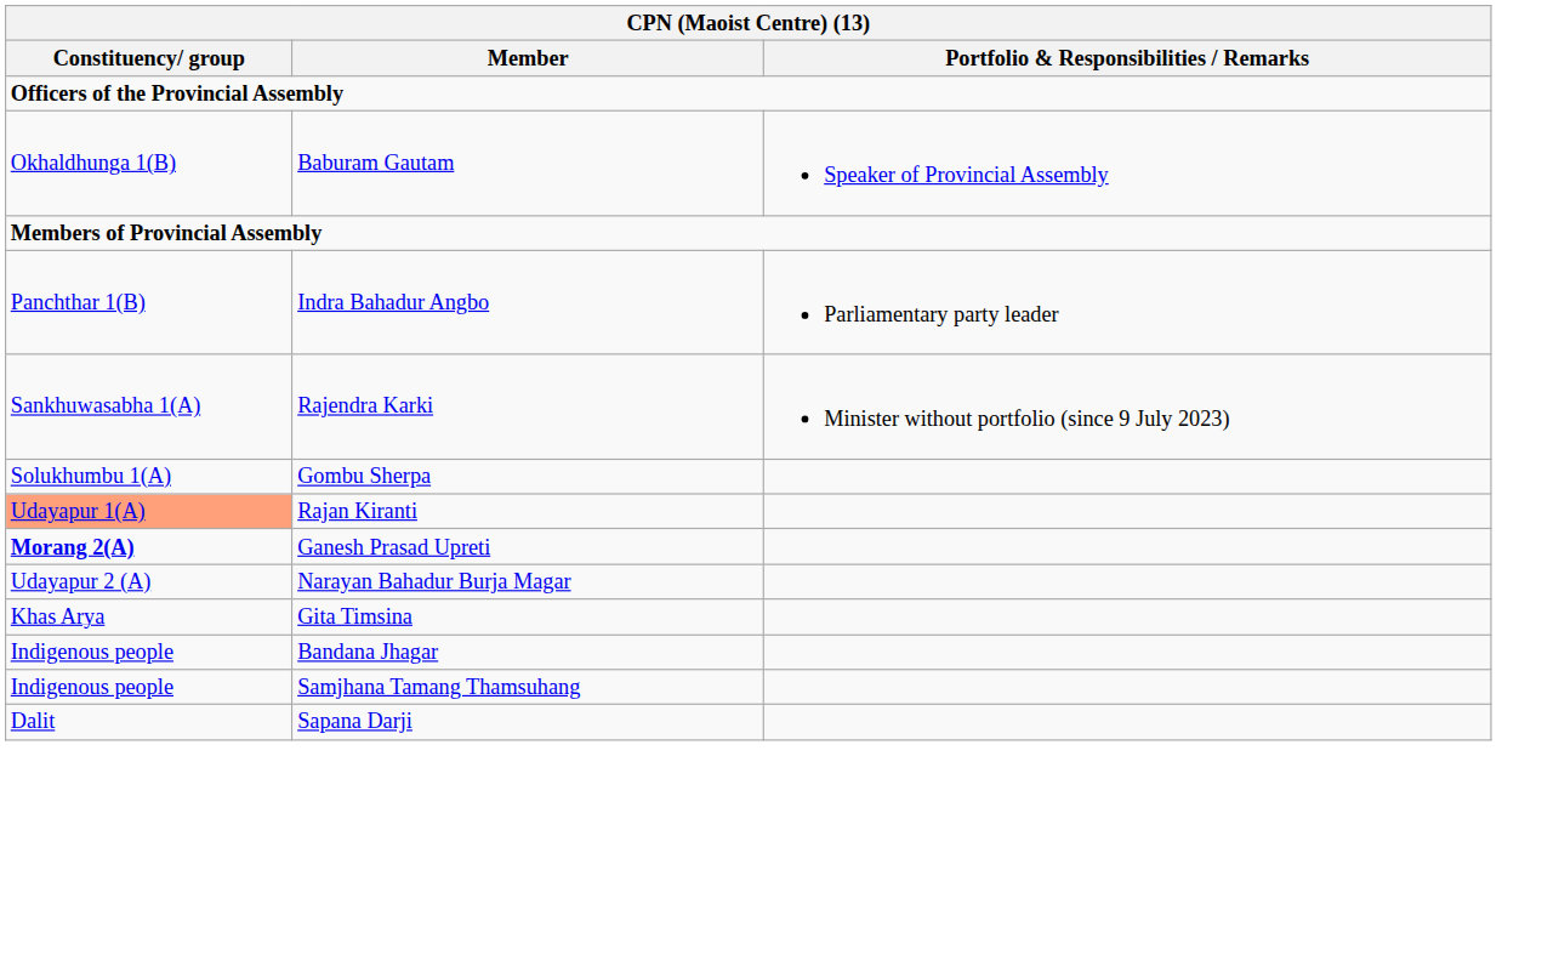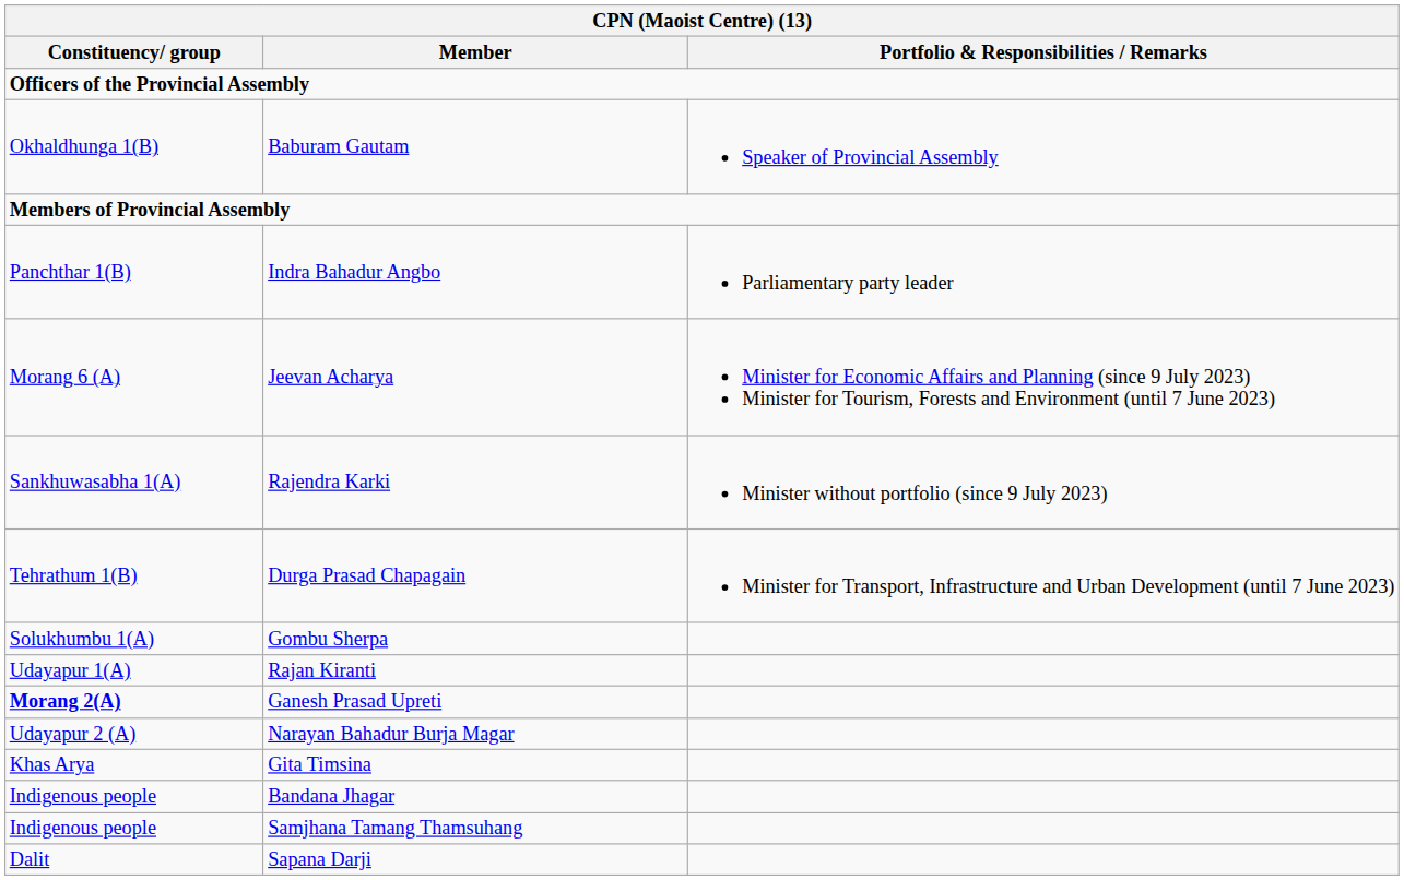+ row: Morang 6 (A) | Jeevan Acharya | Minister for Economic Affairs and Planning (since 9 July 2023) Minister for Tourism, Forests and Environment (until 7 June 2023)
+ row: Tehrathum 1(B) | Durga Prasad Chapagain | Minister for Transport, Infrastructure and Urban Development (until 7 June 2023)
Rajan Kiranti | Constituency/ group: lightsalmon background -> no background
